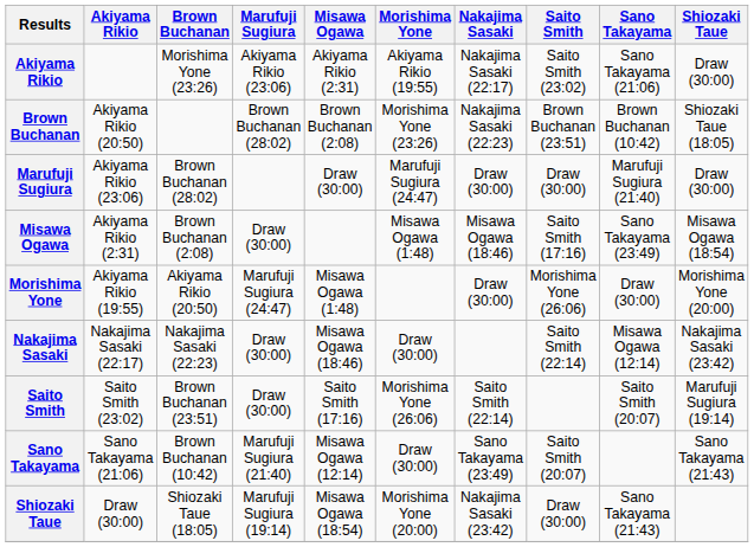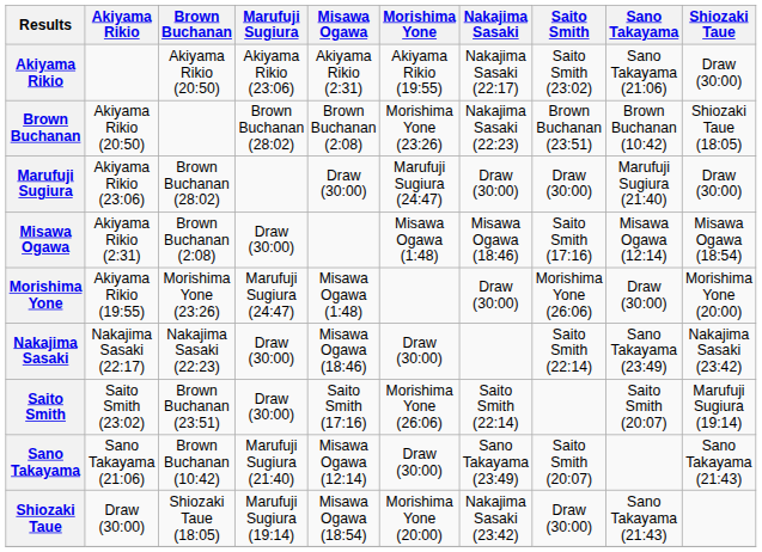row 2 | Brown Buchanan: Morishima Yone (23:26) -> Akiyama Rikio (20:50)
row 5 | Sano Takayama: Sano Takayama (23:49) -> Misawa Ogawa (12:14)
row 6 | Brown Buchanan: Akiyama Rikio (20:50) -> Morishima Yone (23:26)
row 7 | Sano Takayama: Misawa Ogawa (12:14) -> Sano Takayama (23:49)
